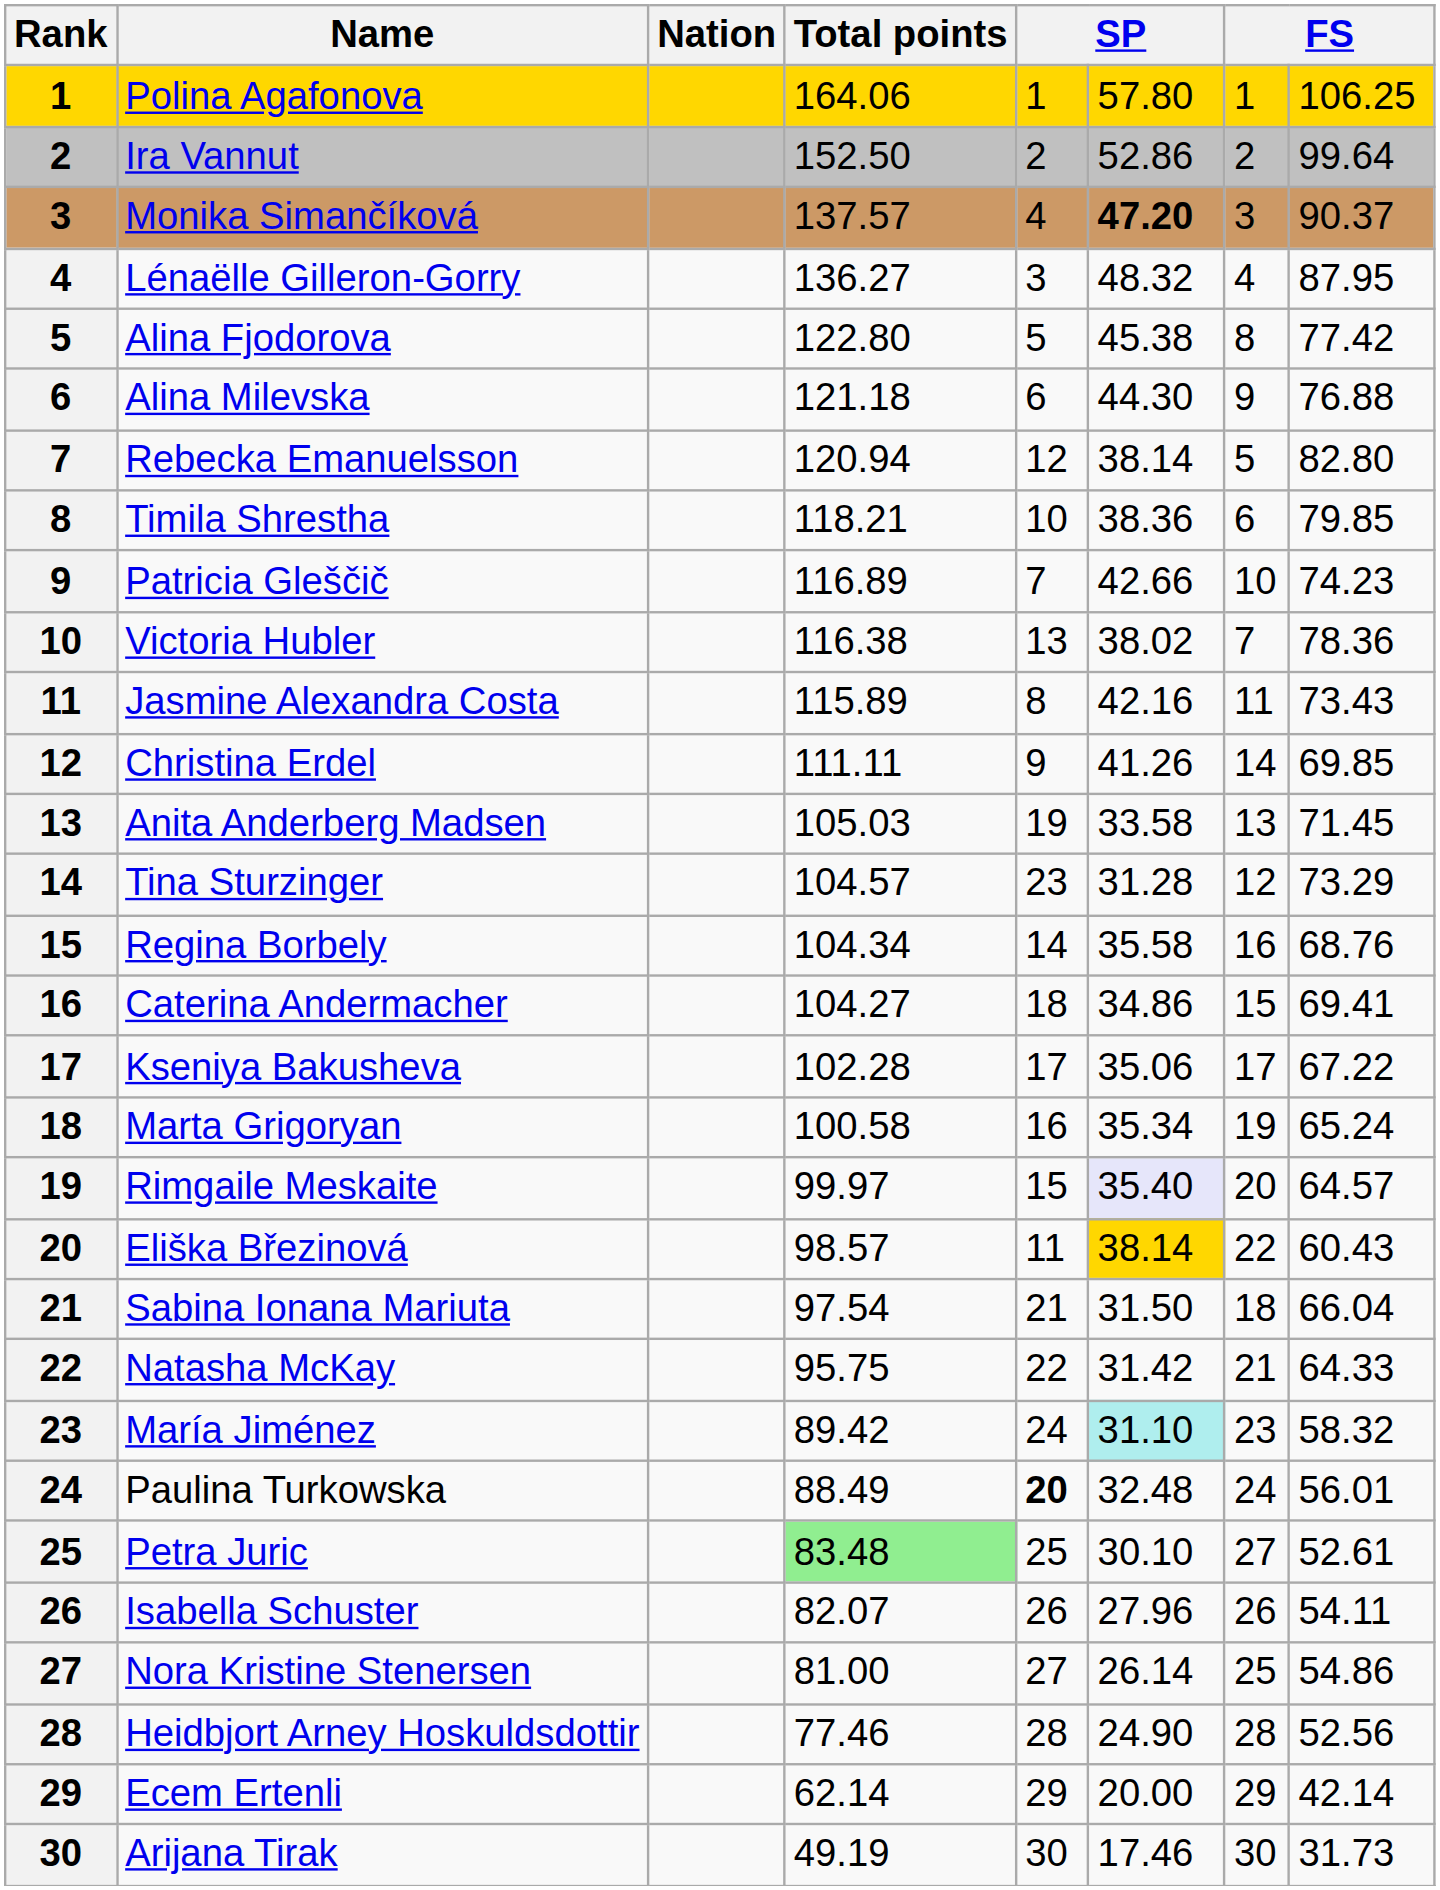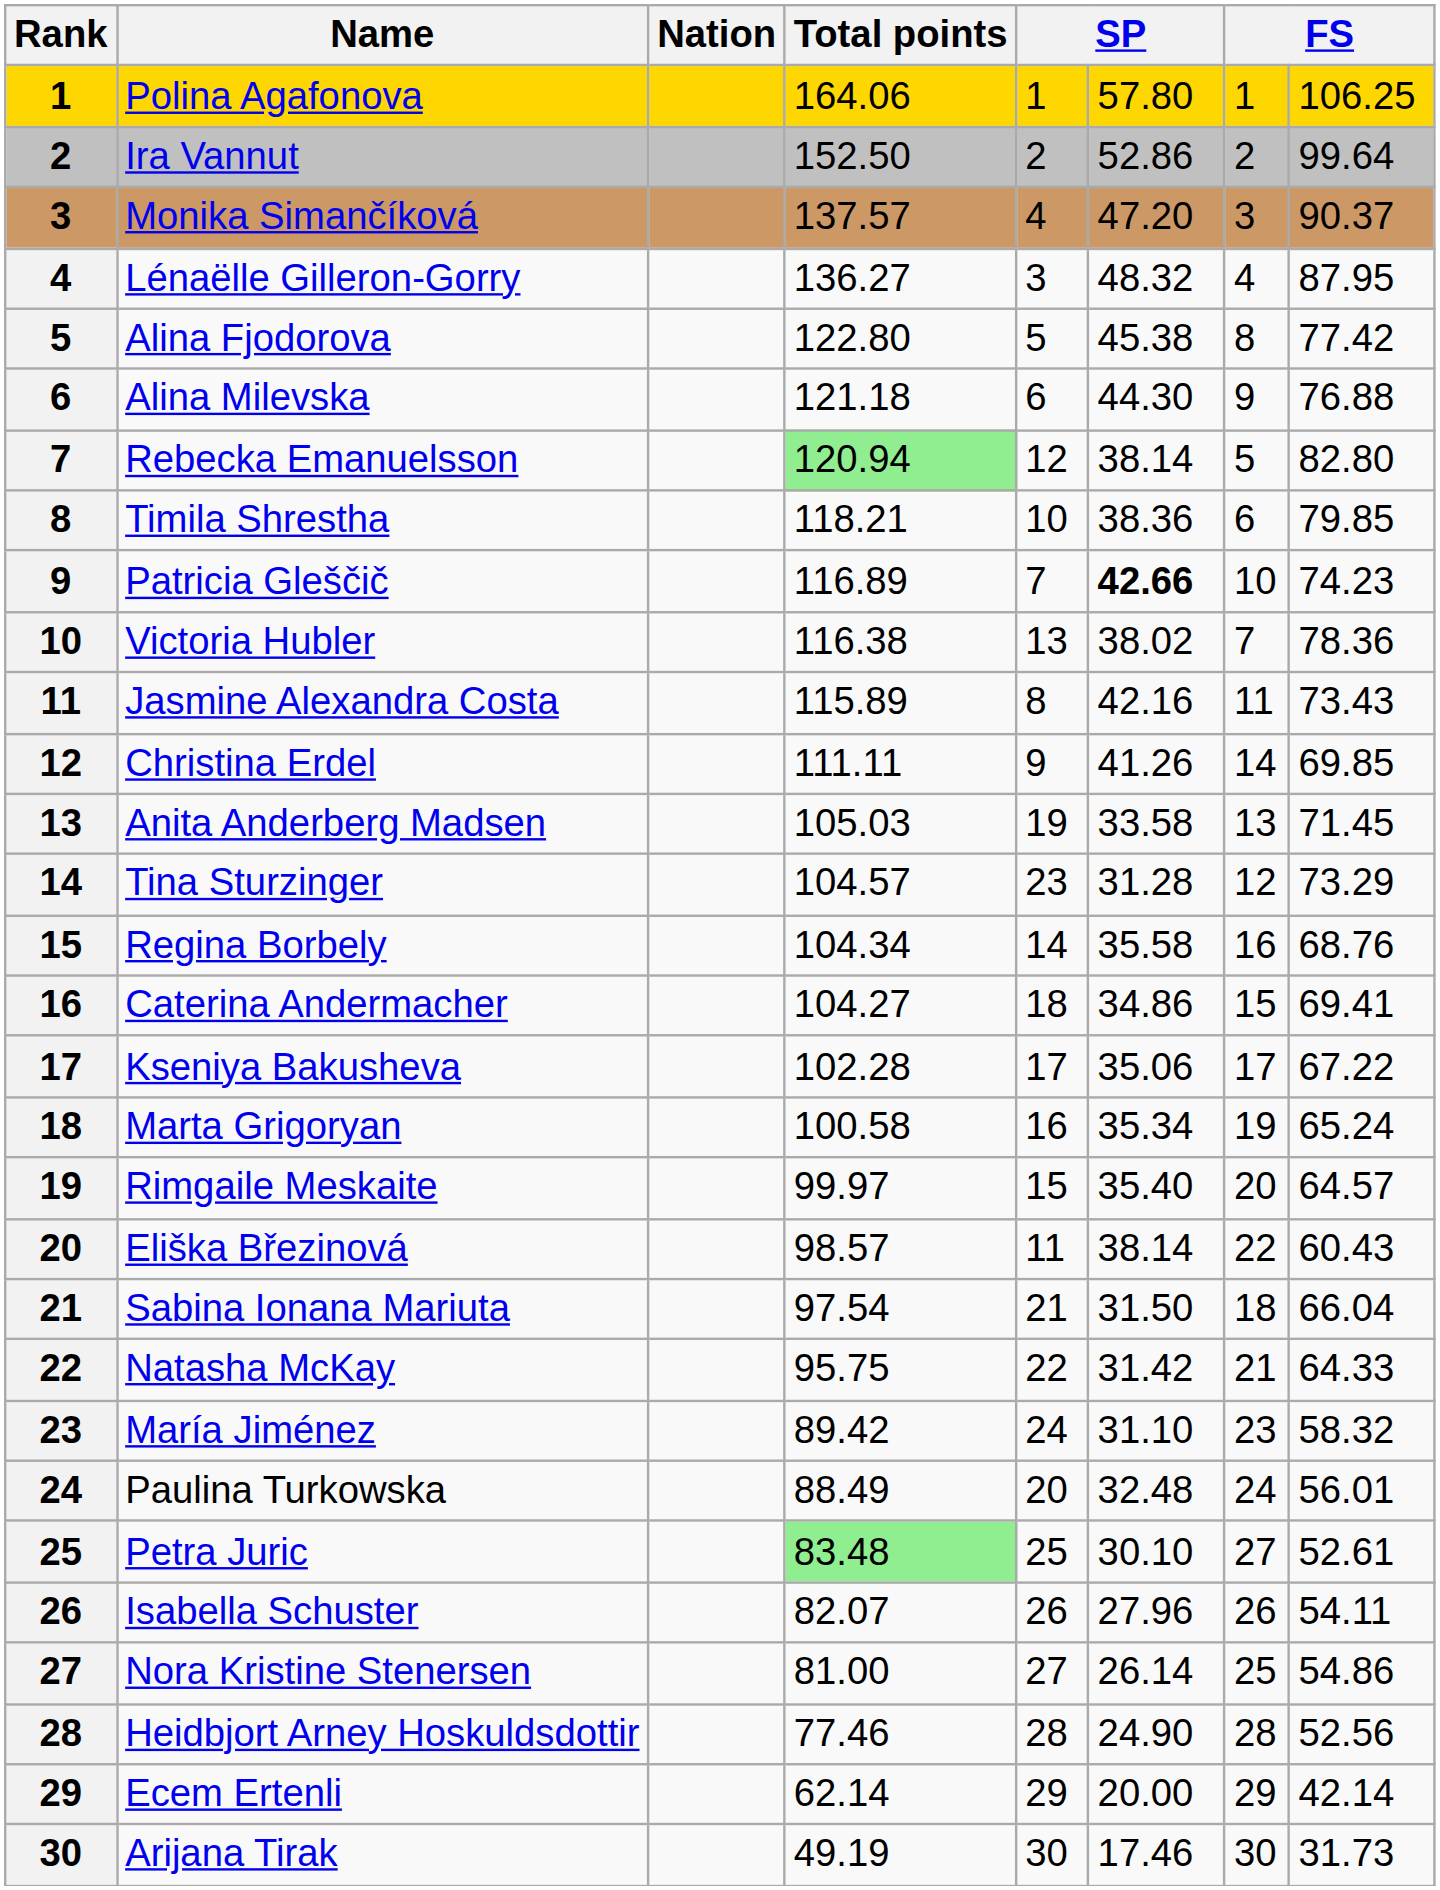Monika Simančíková | column 6: bold -> normal
Rebecka Emanuelsson | Total points: no background -> lightgreen background
Patricia Gleščič | column 6: normal -> bold
Rimgaile Meskaite | column 6: lavender background -> no background
Eliška Březinová | column 6: gold background -> no background
María Jiménez | column 6: paleturquoise background -> no background
Paulina Turkowska | column 5: bold -> normal
